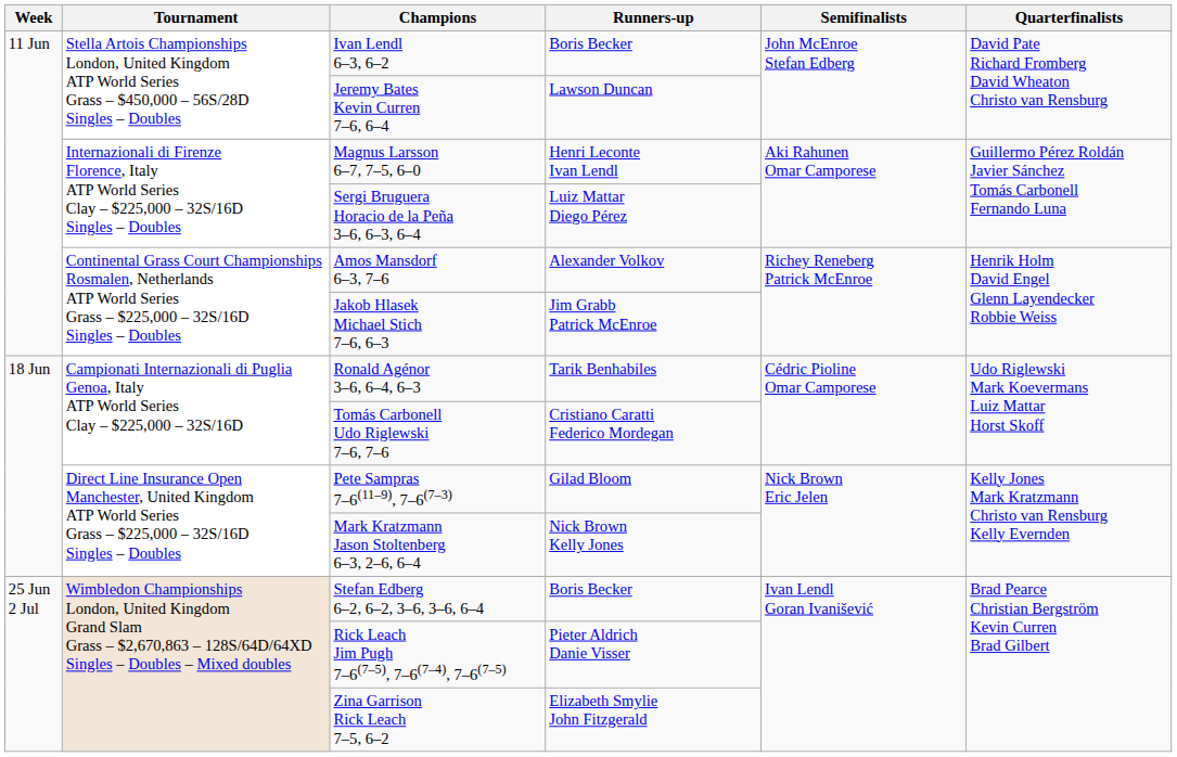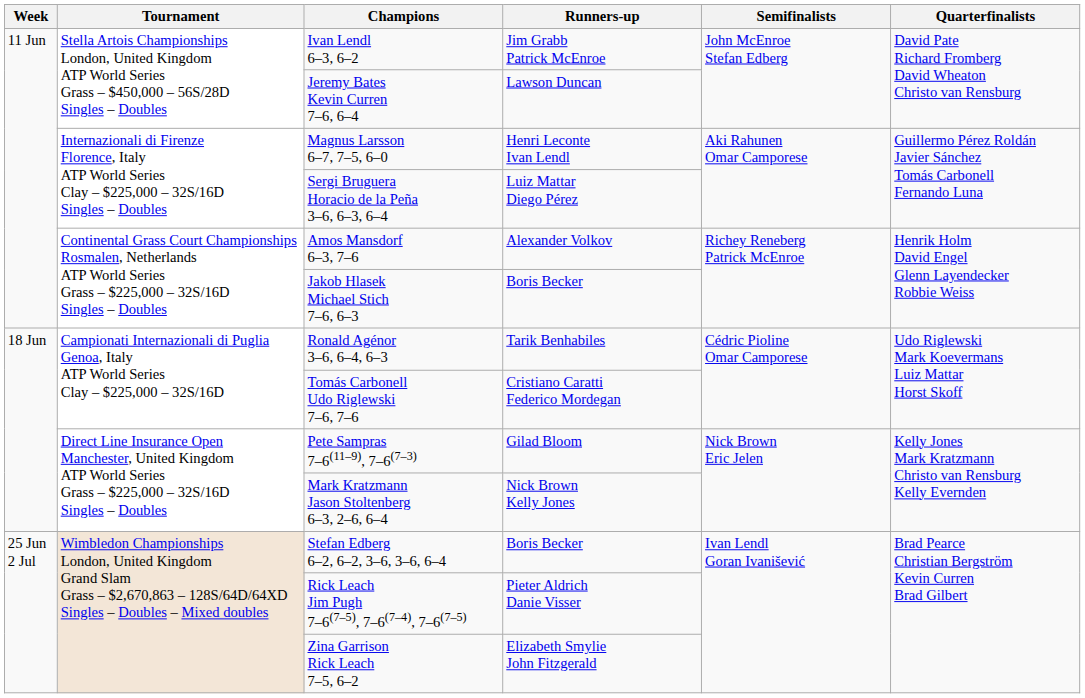Ivan Lendl 6–3, 6–2 | Runners-up: Boris Becker -> Jim Grabb Patrick McEnroe
Jakob Hlasek Michael Stich 7–6, 6–3 | Runners-up: Jim Grabb Patrick McEnroe -> Boris Becker
